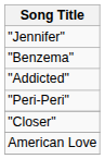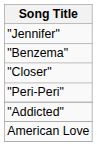row 4 | column 1: "Addicted" -> "Closer"
row 6 | column 1: "Closer" -> "Addicted"
